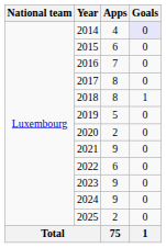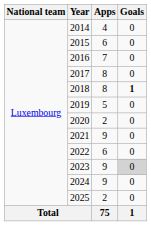2014 | Goals: lavender background -> no background
2018 | Goals: normal -> bold
2023 | Goals: no background -> lightgrey background
